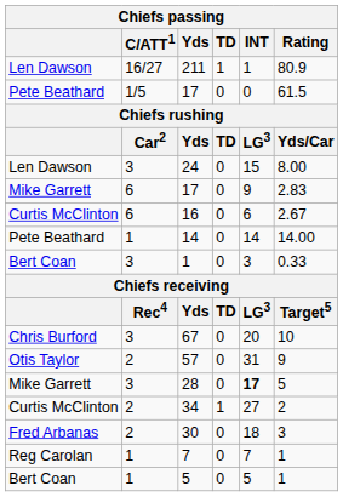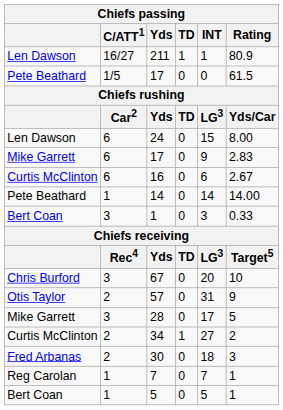24 | C/ATT1: 3 -> 6
28 | INT: bold -> normal
